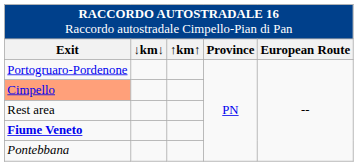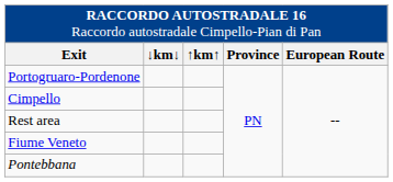Cimpello | column 1: lightsalmon background -> no background
Fiume Veneto | column 1: bold -> normal
